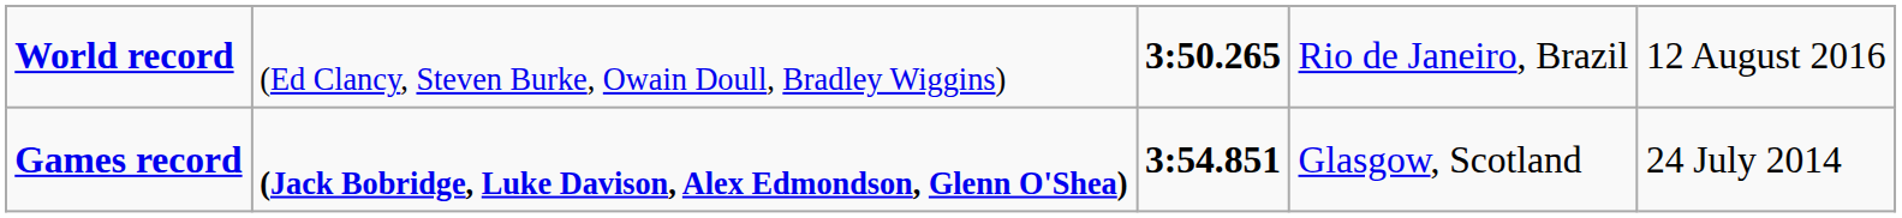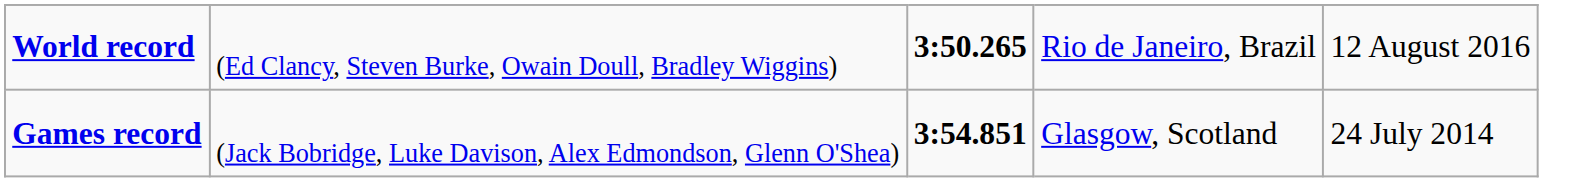Games record | column 2: bold -> normal
